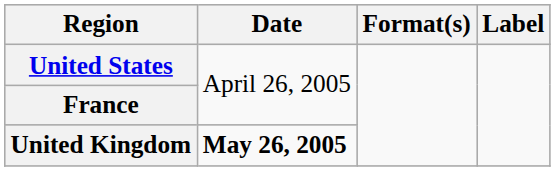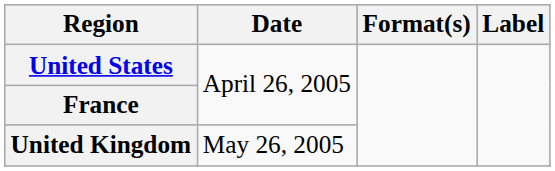United Kingdom | Date: bold -> normal
